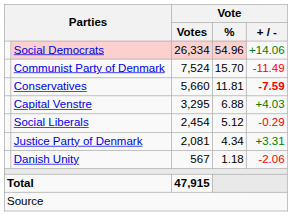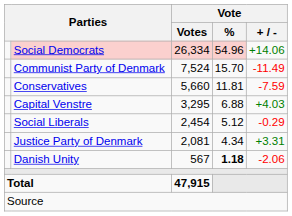Conservatives | Vote / + / -: bold -> normal
Danish Unity | Vote / %: normal -> bold
